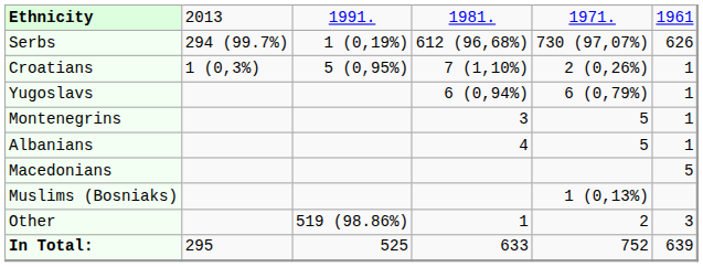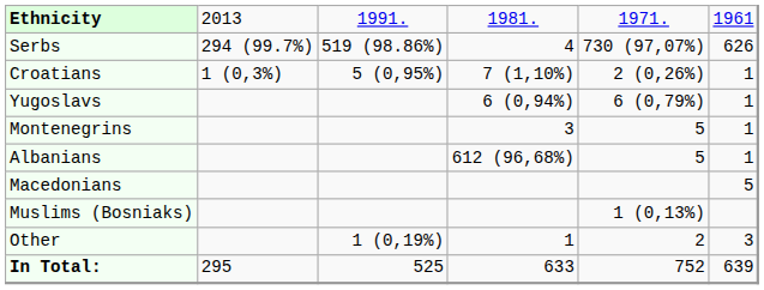Serbs | column 3: 1 (0,19%) -> 519 (98.86%)
Serbs | column 4: 612 (96,68%) -> 4
Albanians | column 4: 4 -> 612 (96,68%)
Other | column 3: 519 (98.86%) -> 1 (0,19%)
